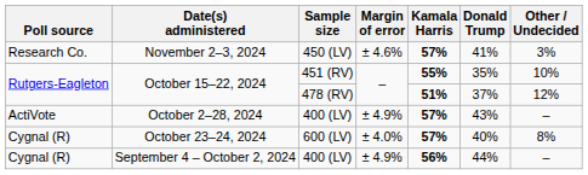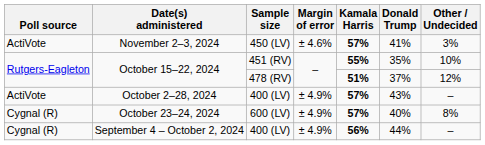November 2–3, 2024 | Poll source: Research Co. -> ActiVote
October 23–24, 2024 | Margin of error: ± 4.0% -> ± 4.9%
